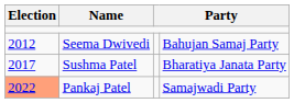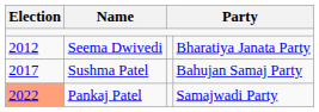Seema Dwivedi | column 4: Bahujan Samaj Party -> Bharatiya Janata Party
Sushma Patel | column 4: Bharatiya Janata Party -> Bahujan Samaj Party
